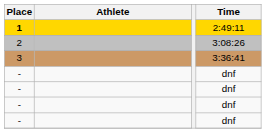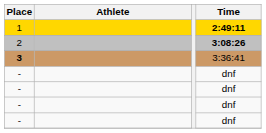1 | Place: bold -> normal
1 | Time: normal -> bold
2 | Time: normal -> bold
3 | Place: normal -> bold
